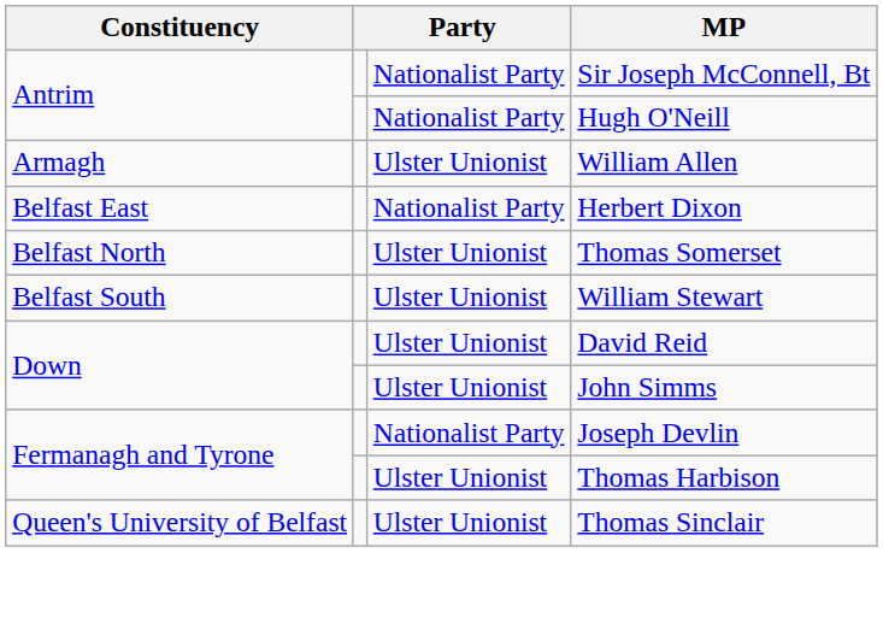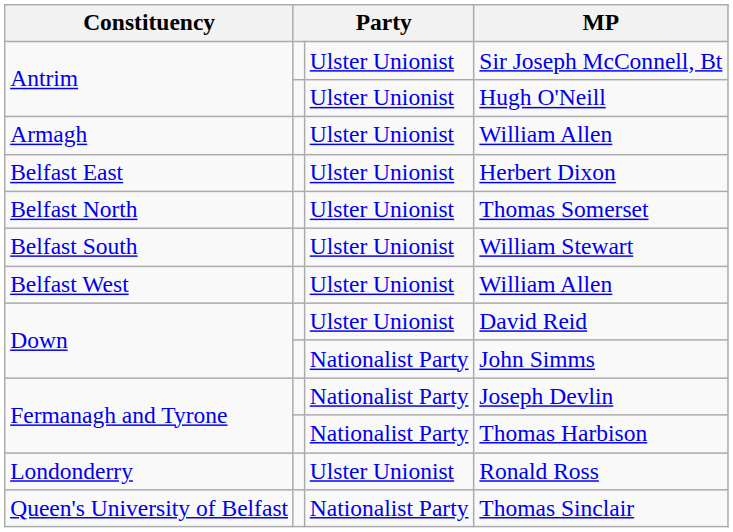Sir Joseph McConnell, Bt | column 3: Nationalist Party -> Ulster Unionist
Hugh O'Neill | column 3: Nationalist Party -> Ulster Unionist
Herbert Dixon | column 3: Nationalist Party -> Ulster Unionist
+ row: Belfast West | Ulster Unionist | William Allen
John Simms | column 3: Ulster Unionist -> Nationalist Party
Thomas Harbison | column 3: Ulster Unionist -> Nationalist Party
+ row: Londonderry | Ulster Unionist | Ronald Ross
Thomas Sinclair | column 3: Ulster Unionist -> Nationalist Party
